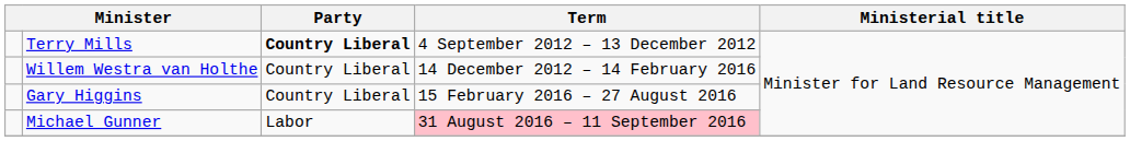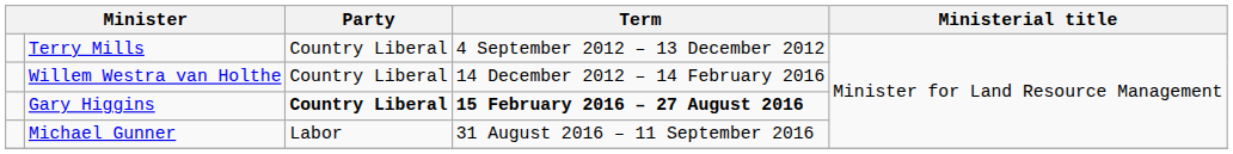Terry Mills | Party: bold -> normal
Gary Higgins | Party: normal -> bold
Gary Higgins | Term: normal -> bold
Michael Gunner | Term: pink background -> no background
